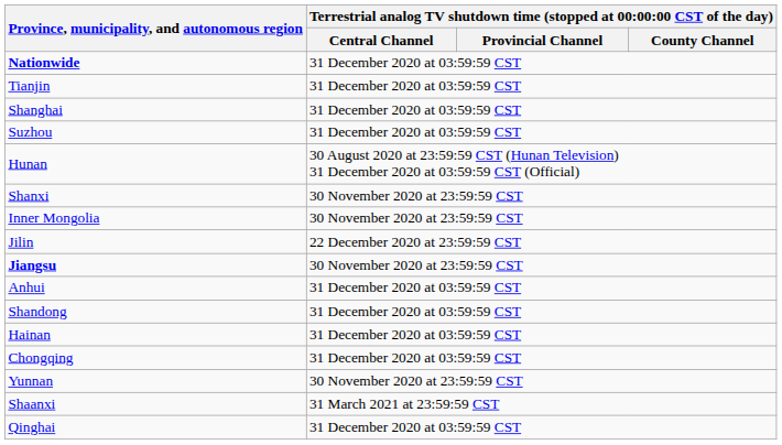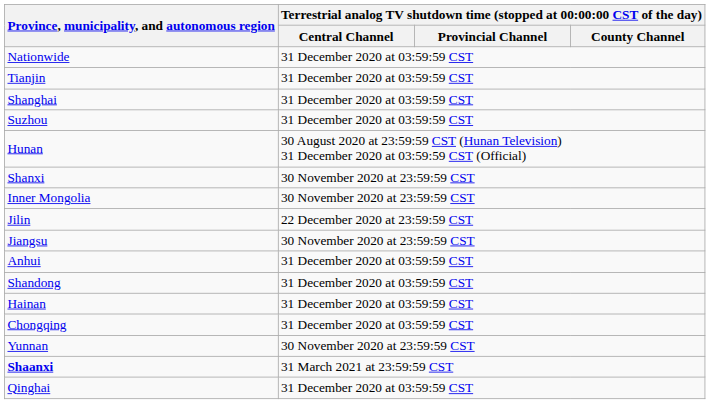Nationwide | Province, municipality, and autonomous region: bold -> normal
Jiangsu | Province, municipality, and autonomous region: bold -> normal
Shaanxi | Province, municipality, and autonomous region: normal -> bold
